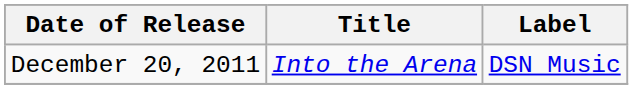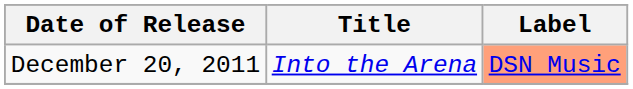December 20, 2011 | Label: no background -> lightsalmon background
